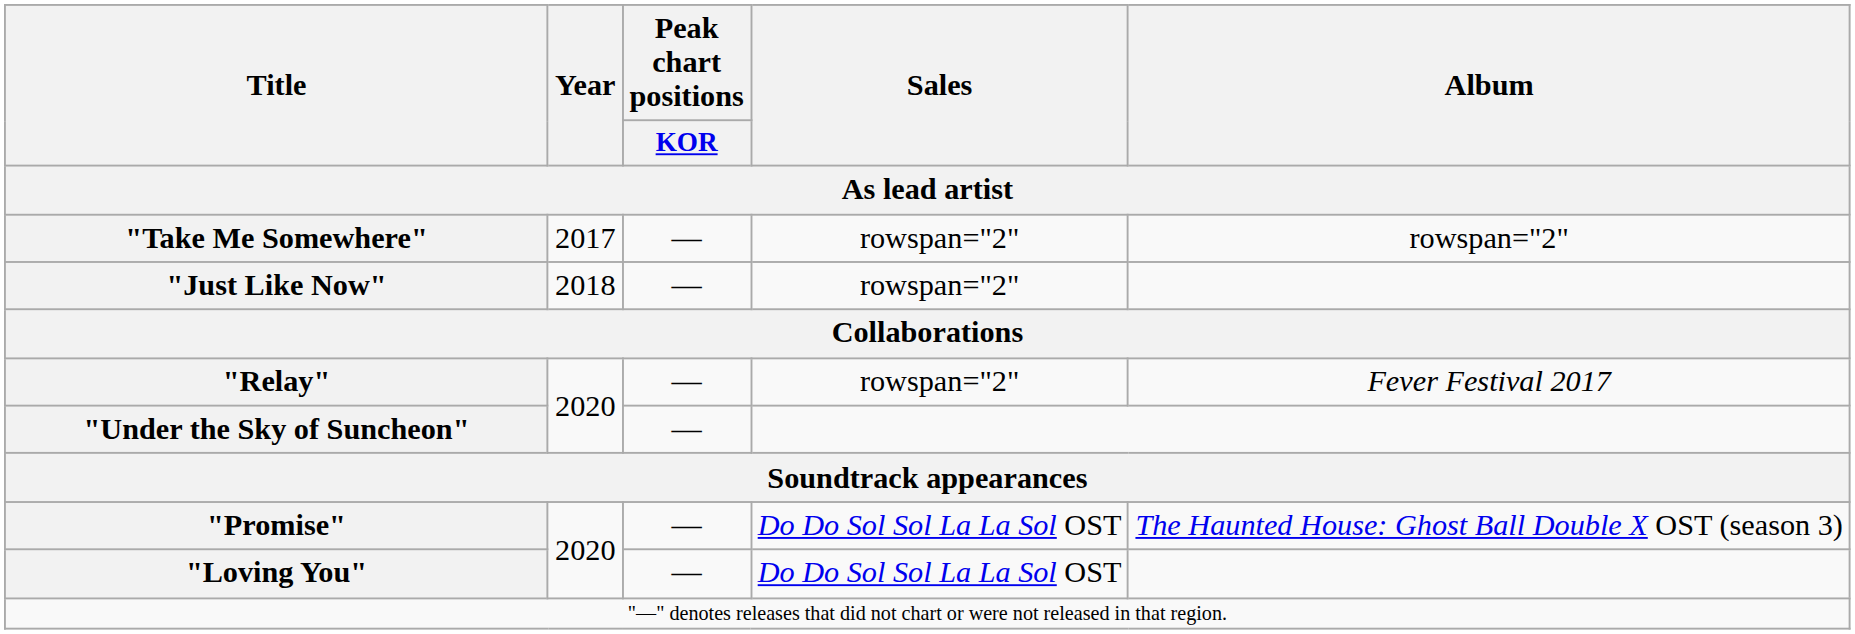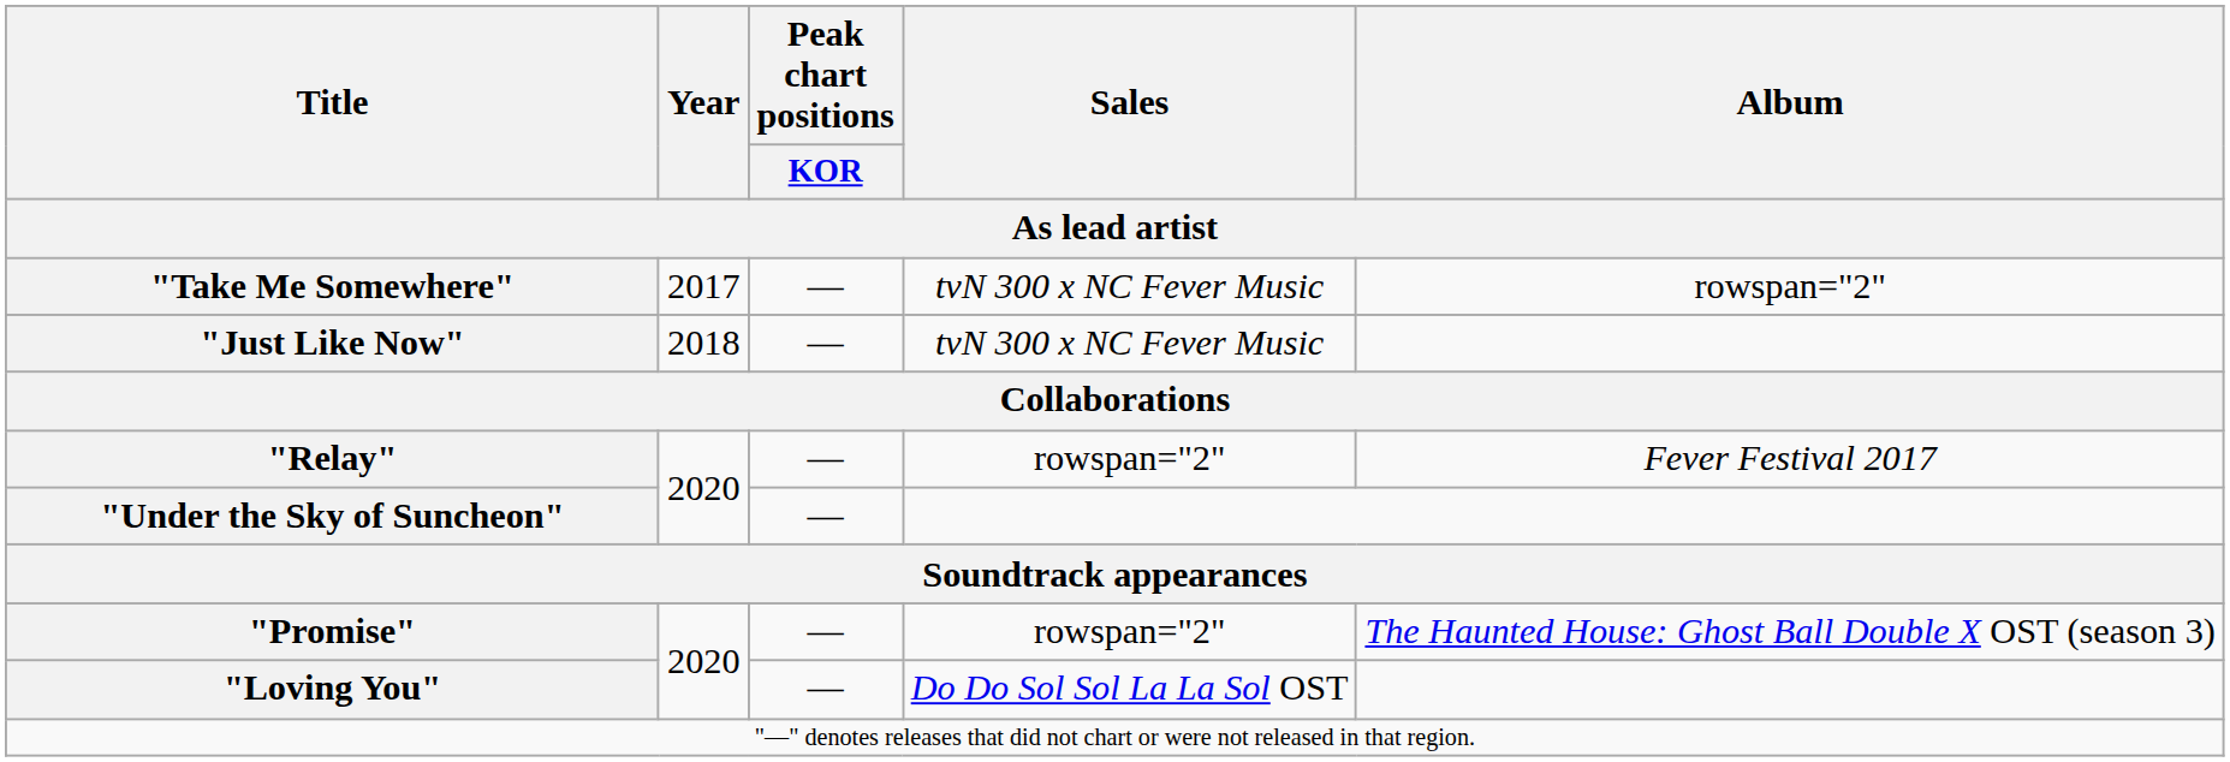"Take Me Somewhere" | Sales / As lead artist: rowspan="2" -> tvN 300 x NC Fever Music
"Just Like Now" | Sales / As lead artist: rowspan="2" -> tvN 300 x NC Fever Music
"Promise" | Sales / As lead artist: Do Do Sol Sol La La Sol OST -> rowspan="2"
